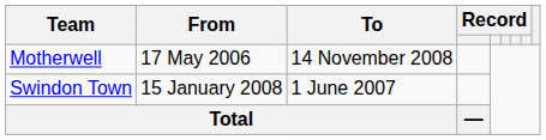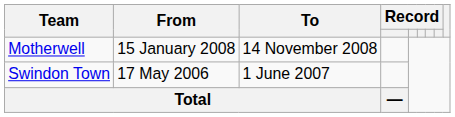Motherwell | From: 17 May 2006 -> 15 January 2008
Swindon Town | From: 15 January 2008 -> 17 May 2006
